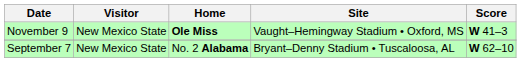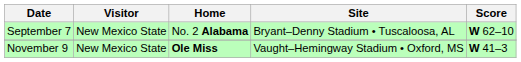rows swapped: September 7 <-> November 9
